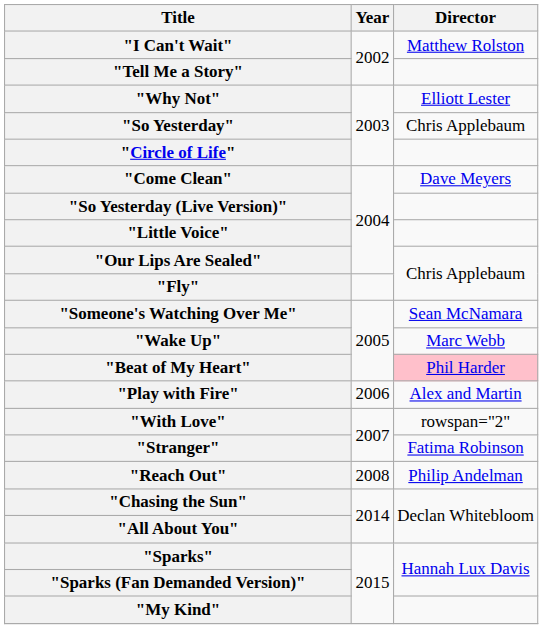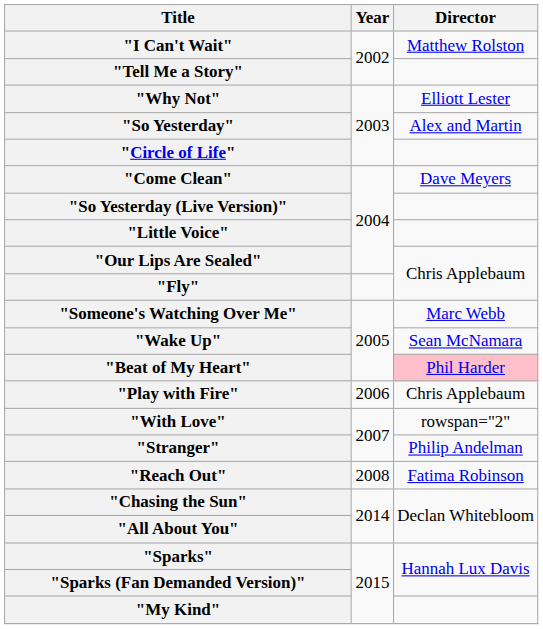"So Yesterday" | Director: Chris Applebaum -> Alex and Martin
"Someone's Watching Over Me" | Director: Sean McNamara -> Marc Webb
"Wake Up" | Director: Marc Webb -> Sean McNamara
"Play with Fire" | Director: Alex and Martin -> Chris Applebaum
"Stranger" | Director: Fatima Robinson -> Philip Andelman
"Reach Out" | Director: Philip Andelman -> Fatima Robinson
